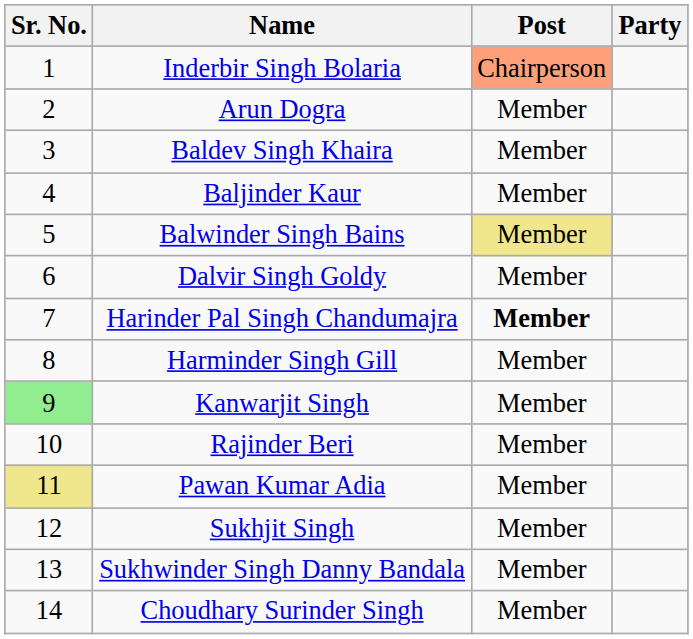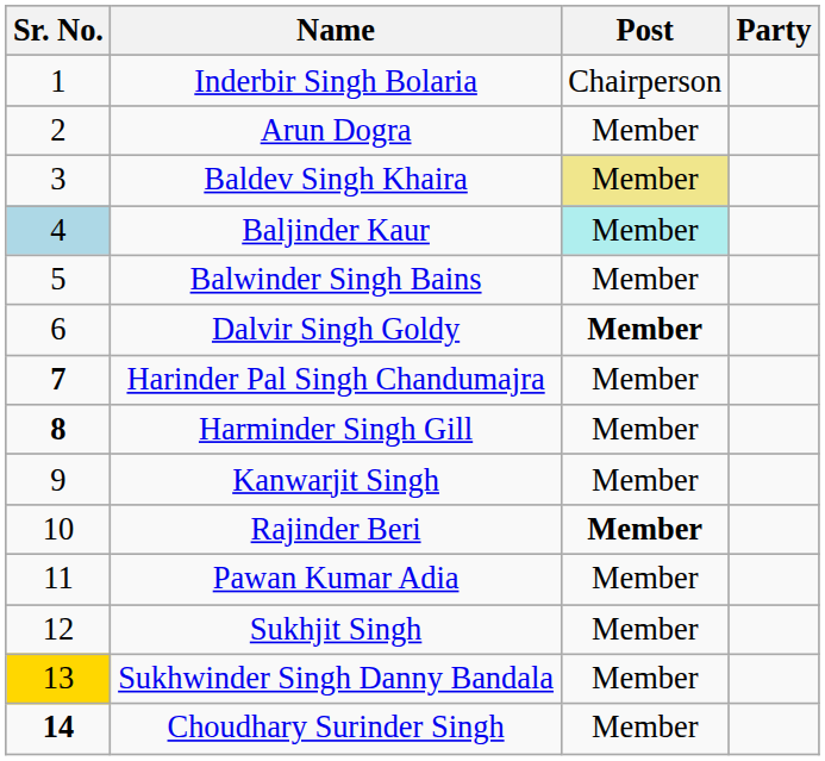Inderbir Singh Bolaria | Post: lightsalmon background -> no background
Baldev Singh Khaira | Post: no background -> khaki background
Baljinder Kaur | Sr. No.: no background -> lightblue background
Baljinder Kaur | Post: no background -> paleturquoise background
Balwinder Singh Bains | Post: khaki background -> no background
Dalvir Singh Goldy | Post: normal -> bold
Harinder Pal Singh Chandumajra | Sr. No.: normal -> bold
Harinder Pal Singh Chandumajra | Post: bold -> normal
Harminder Singh Gill | Sr. No.: normal -> bold
Kanwarjit Singh | Sr. No.: lightgreen background -> no background
Rajinder Beri | Post: normal -> bold
Pawan Kumar Adia | Sr. No.: khaki background -> no background
Sukhwinder Singh Danny Bandala | Sr. No.: no background -> gold background
Choudhary Surinder Singh | Sr. No.: normal -> bold
